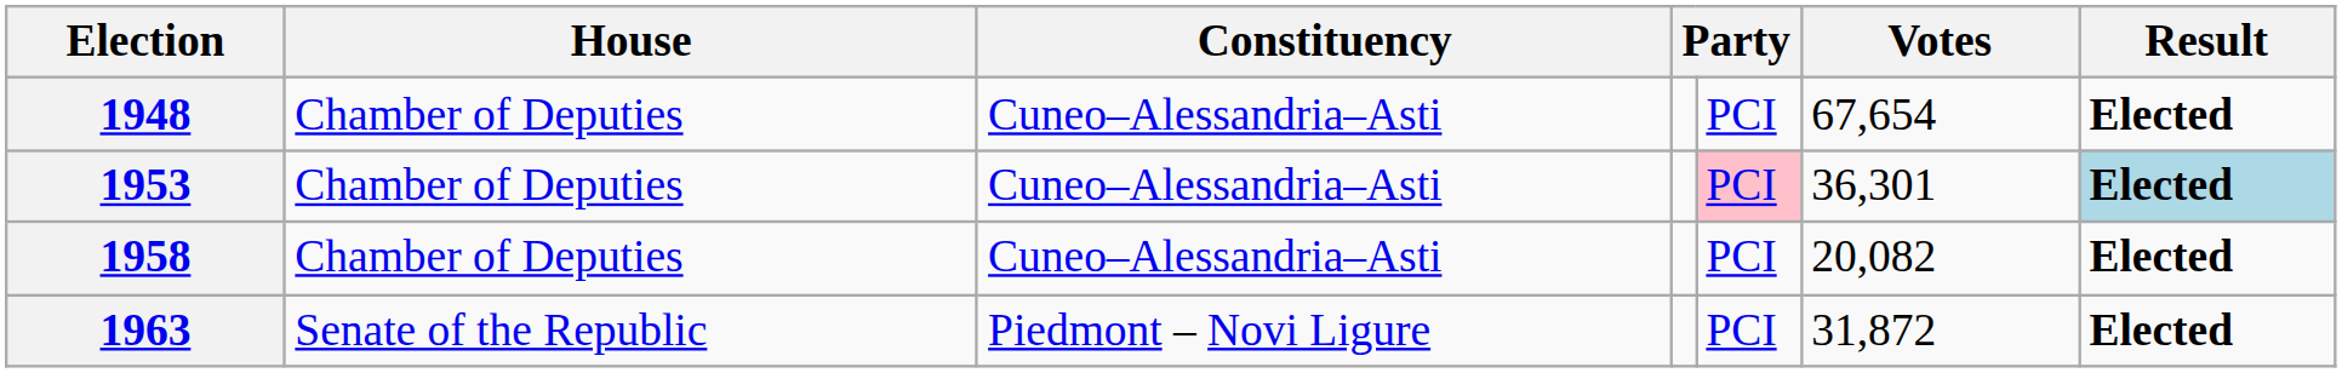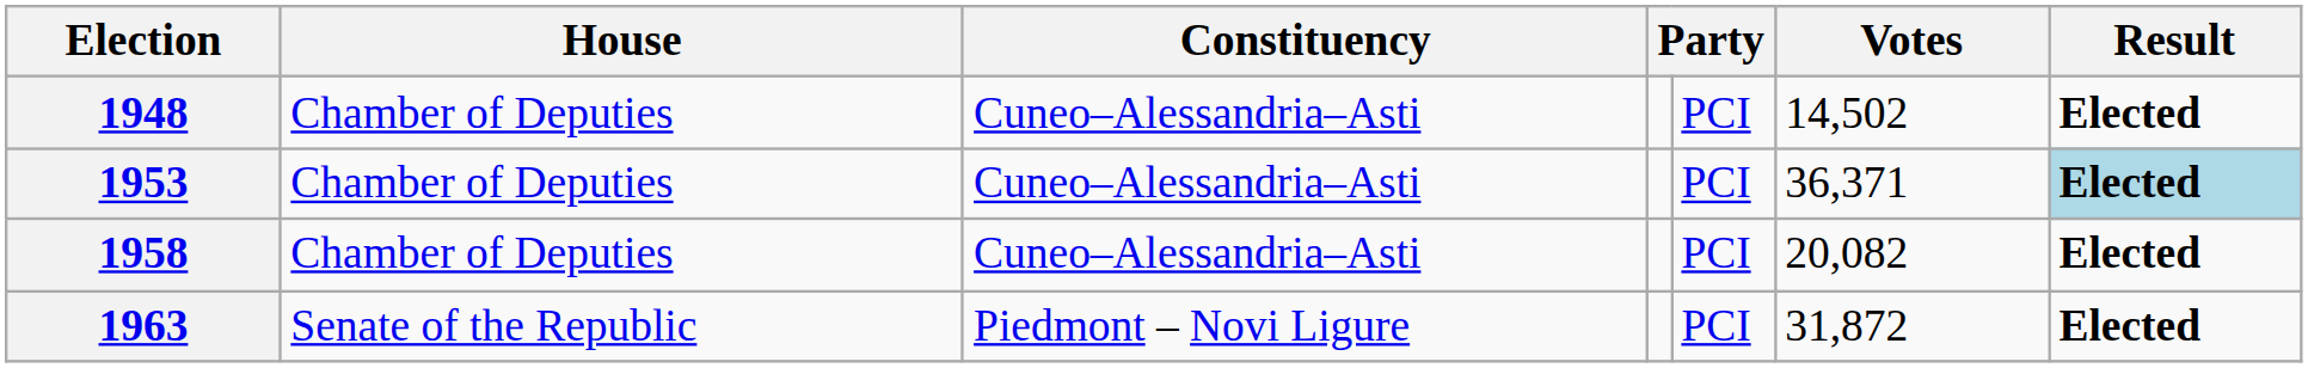1948 | Votes: 67,654 -> 14,502
1953 | column 5: pink background -> no background
1953 | Votes: 36,301 -> 36,371
